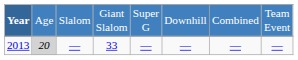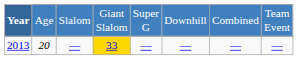2013 | column 2: lightgrey background -> no background
2013 | column 4: no background -> gold background
